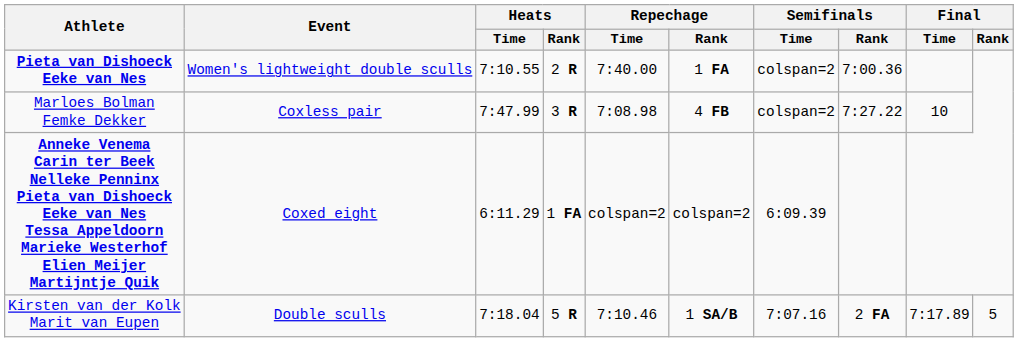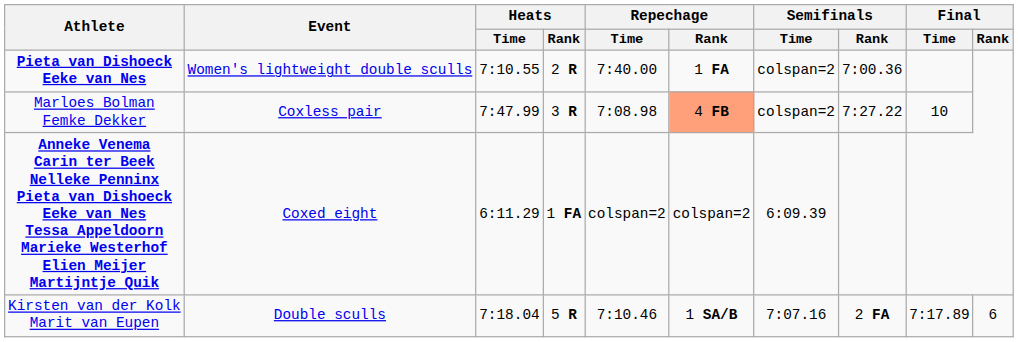Marloes Bolman Femke Dekker | Repechage / Rank: no background -> lightsalmon background
Kirsten van der Kolk Marit van Eupen | Final / Rank: 5 -> 6
